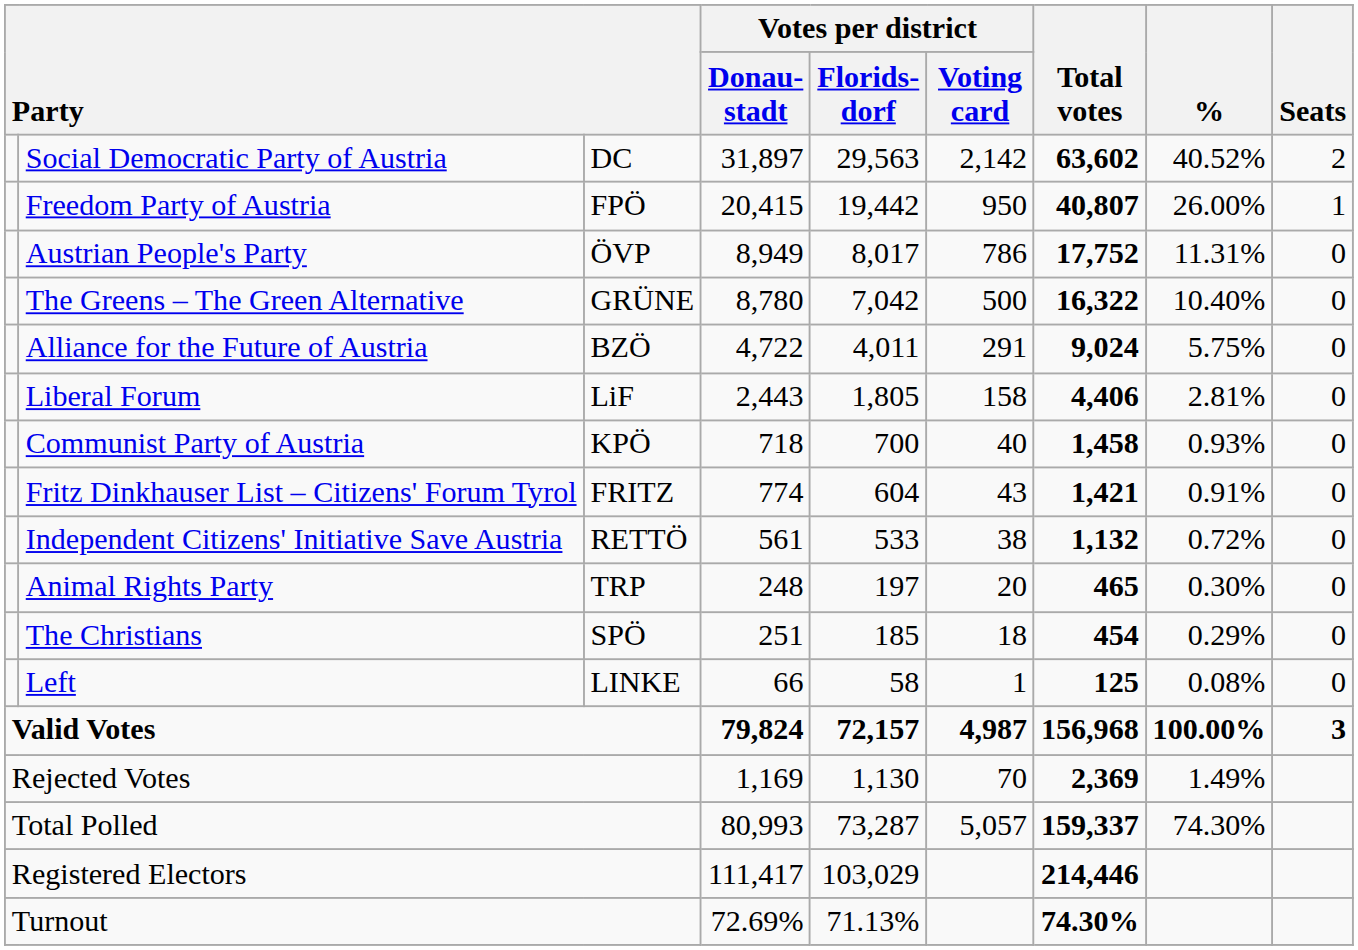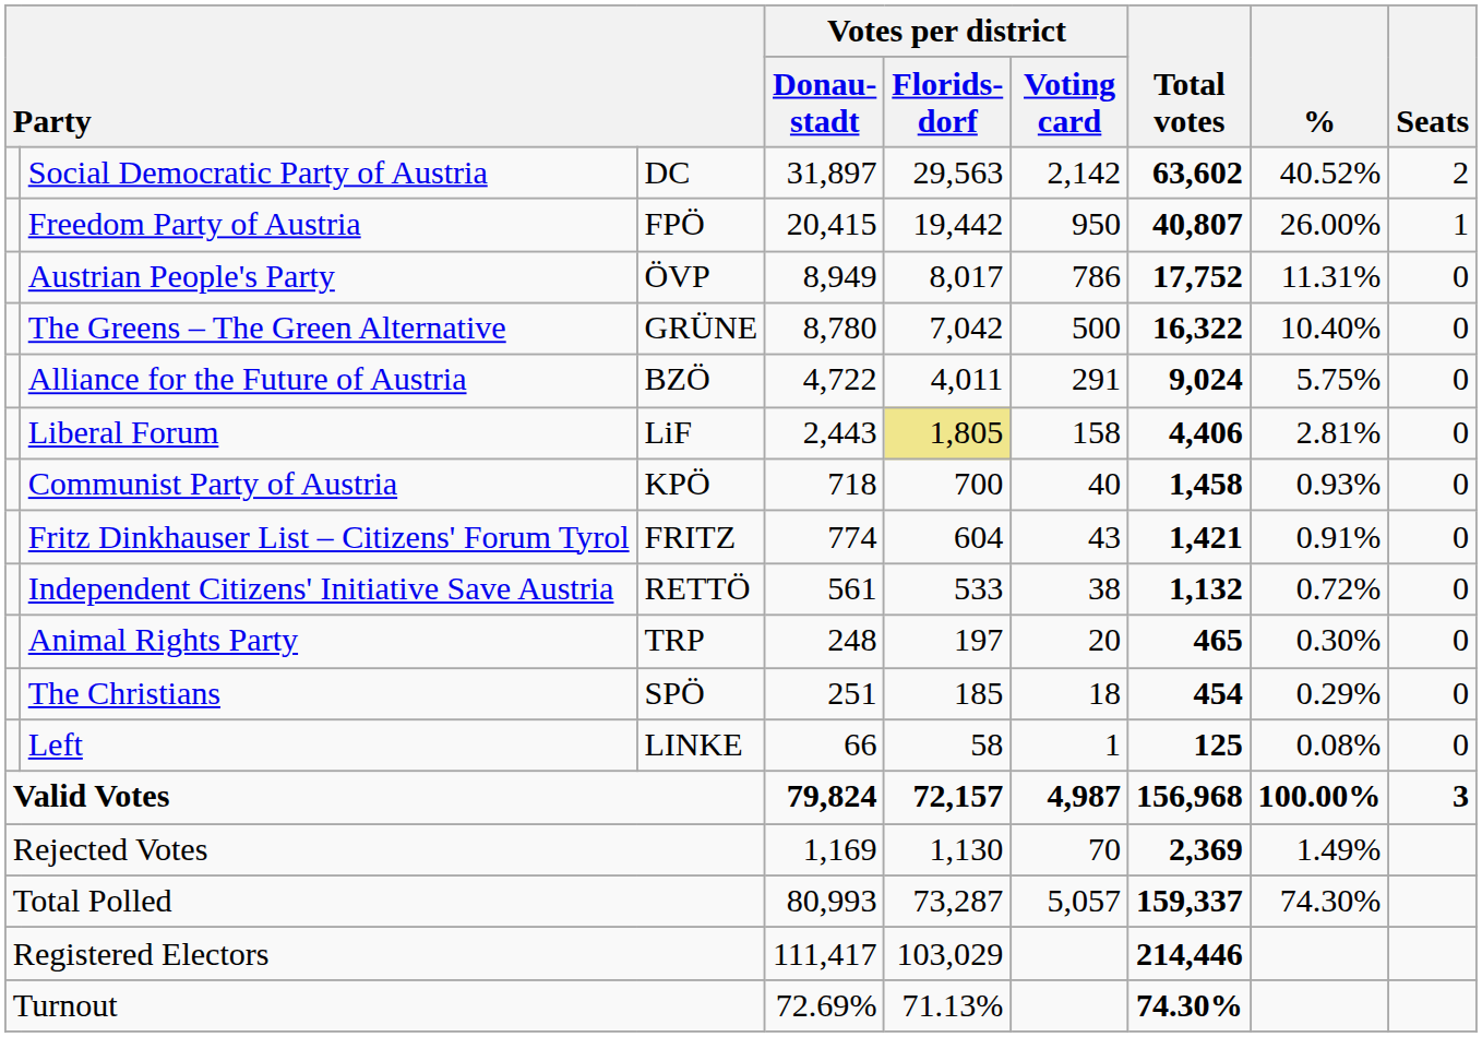Liberal Forum | Votes per district / Florids- dorf: no background -> khaki background
